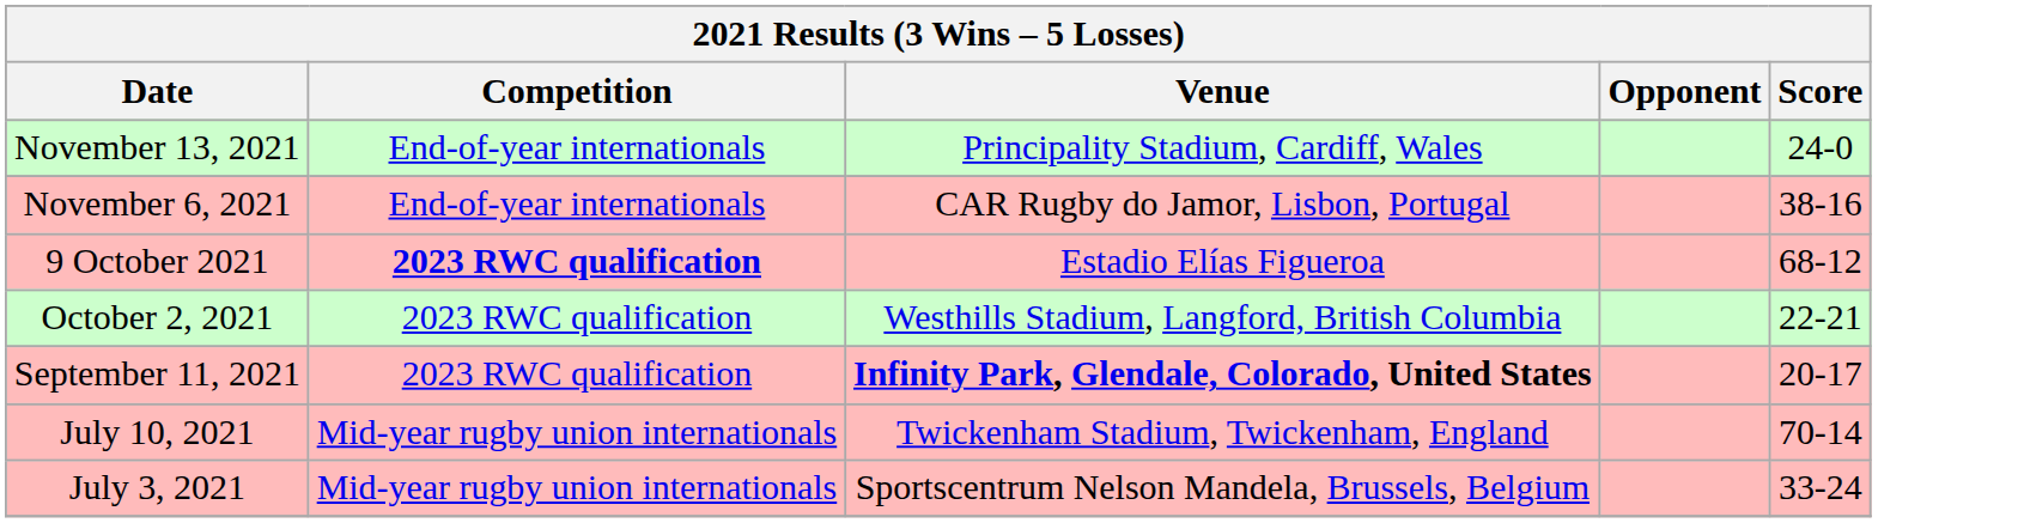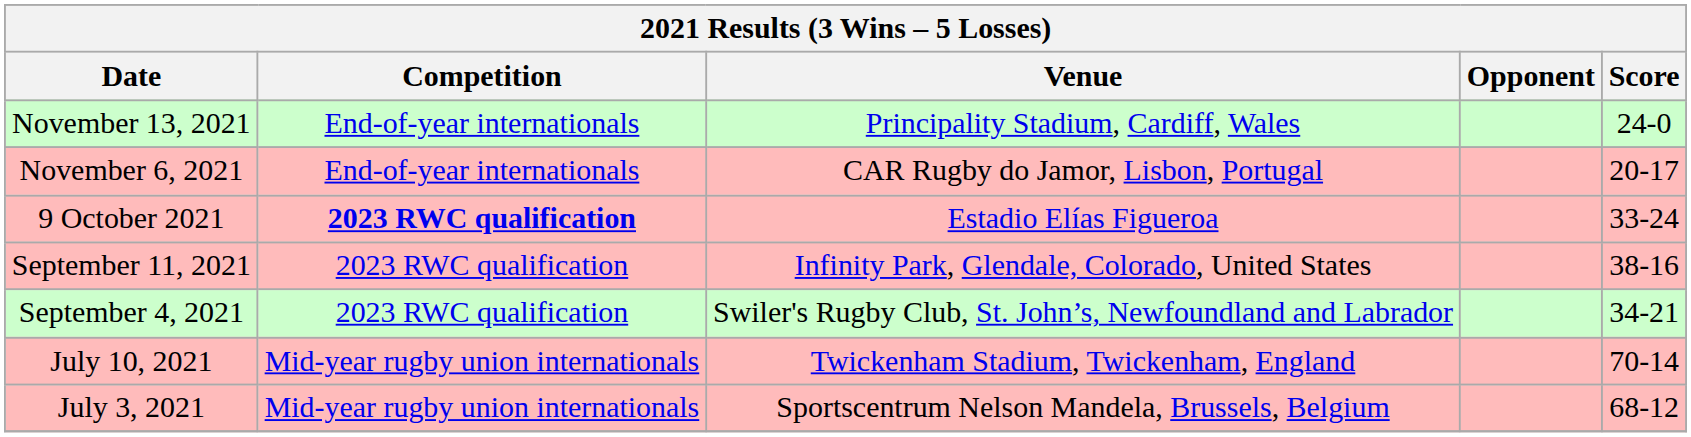November 6, 2021 | Score: 38-16 -> 20-17
9 October 2021 | Score: 68-12 -> 33-24
- row: October 2, 2021 | 2023 RWC qualification | Westhills Stadium, Langford, British Columbia | 22-21
September 11, 2021 | Venue: bold -> normal
September 11, 2021 | Score: 20-17 -> 38-16
+ row: September 4, 2021 | 2023 RWC qualification | Swiler's Rugby Club, St. John’s, Newfoundland and Labrador | 34-21
July 3, 2021 | Score: 33-24 -> 68-12
